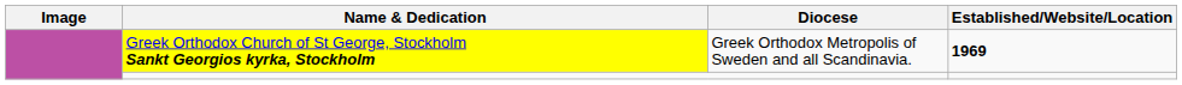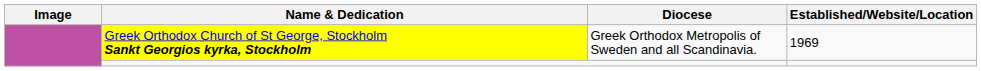row 2 | Established/Website/Location: bold -> normal
